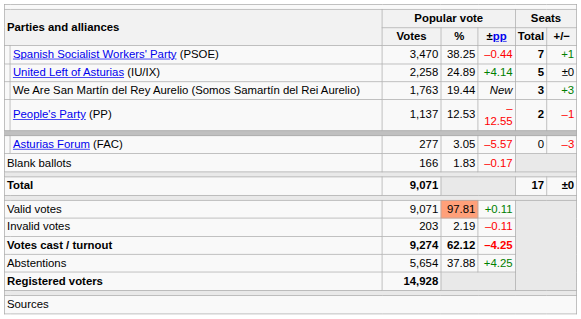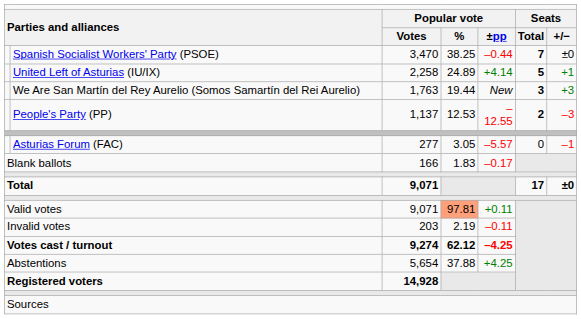Spanish Socialist Workers' Party (PSOE) | column 7: +1 -> ±0
United Left of Asturias (IU/IX) | column 7: ±0 -> +1
People's Party (PP) | column 7: –1 -> –3
Asturias Forum (FAC) | column 7: –3 -> –1
